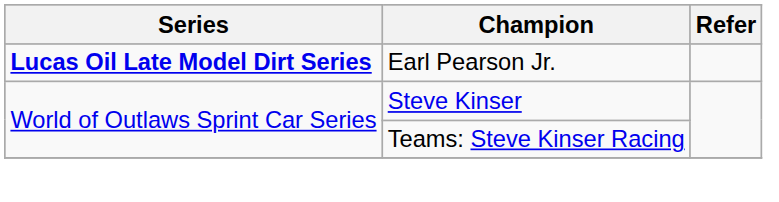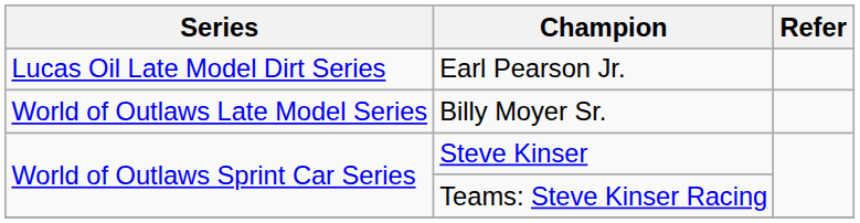Earl Pearson Jr. | Series: bold -> normal
+ row: World of Outlaws Late Model Series | Billy Moyer Sr.
